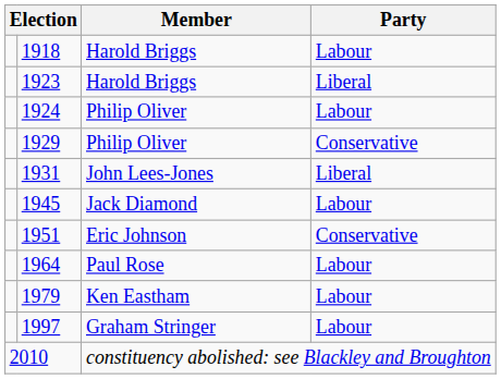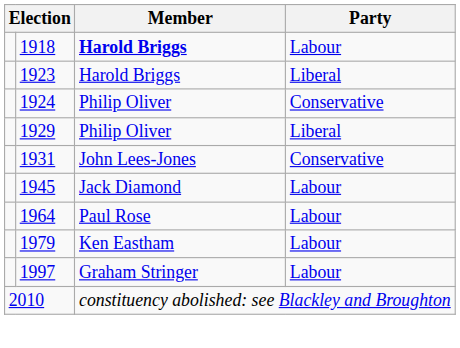1918 | Member: normal -> bold
1924 | Party: Labour -> Conservative
1929 | Party: Conservative -> Liberal
1931 | Party: Liberal -> Conservative
- row: 1951 | Eric Johnson | Conservative
